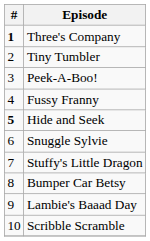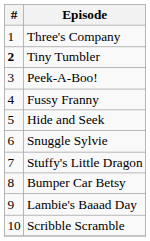Three's Company | #: bold -> normal
Tiny Tumbler | #: normal -> bold
Hide and Seek | #: bold -> normal
